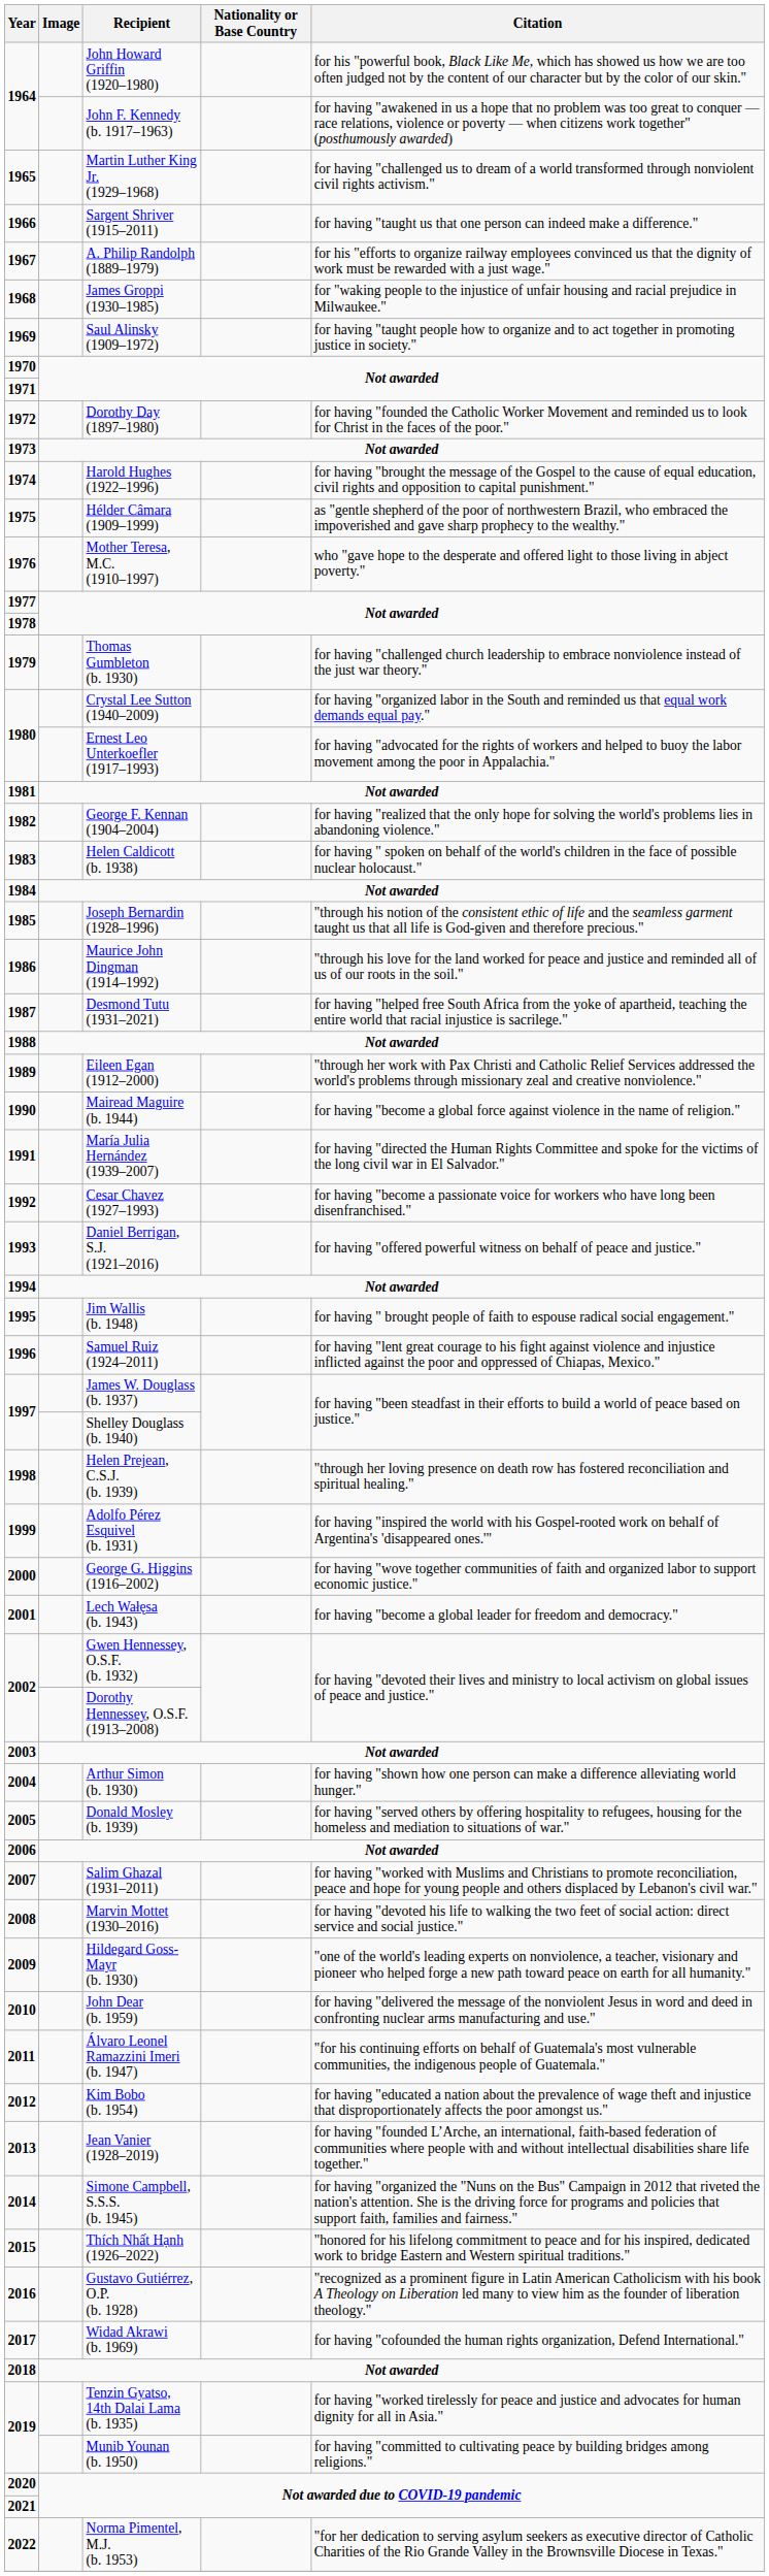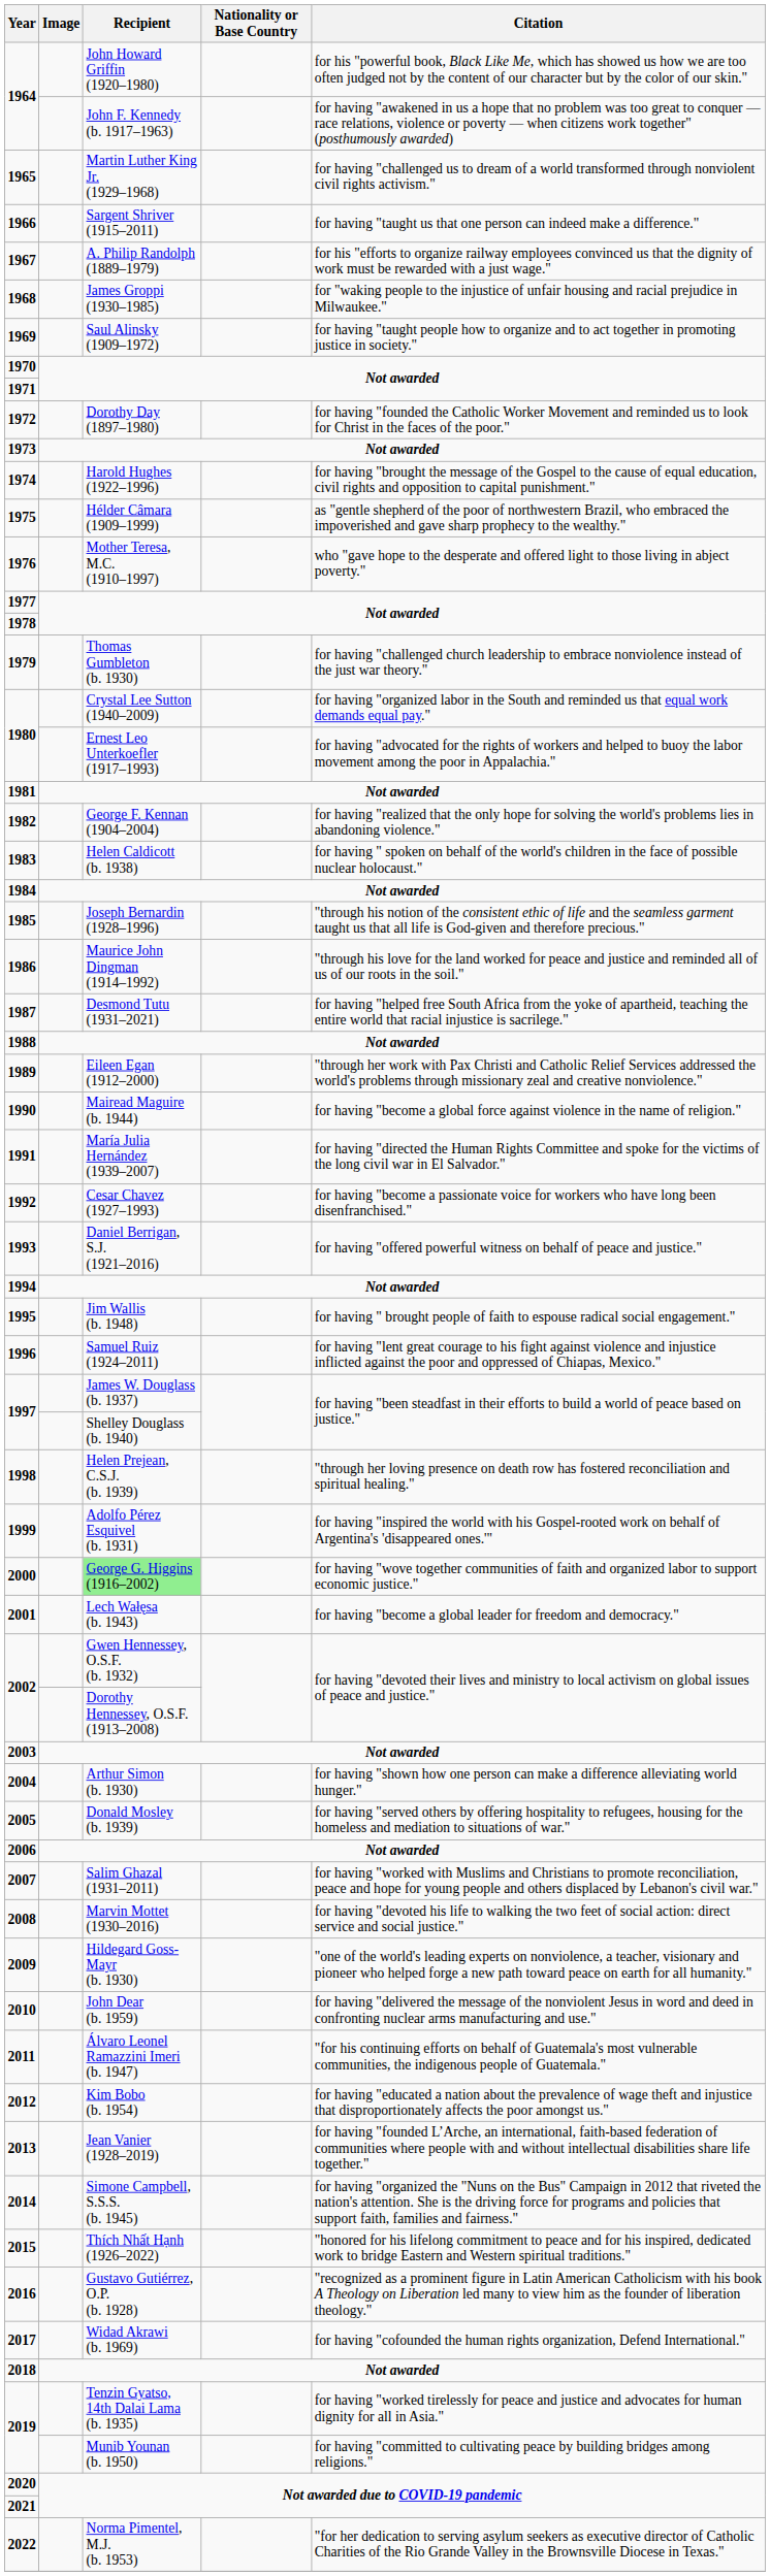2000 | Recipient: no background -> lightgreen background
